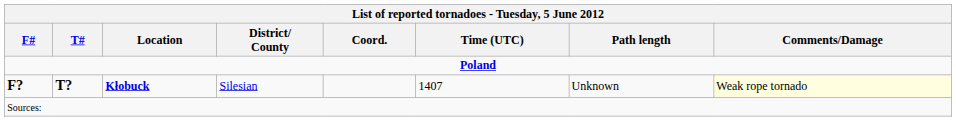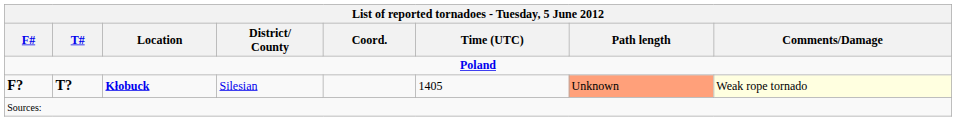F? | Time (UTC): 1407 -> 1405
F? | Path length: no background -> lightsalmon background
